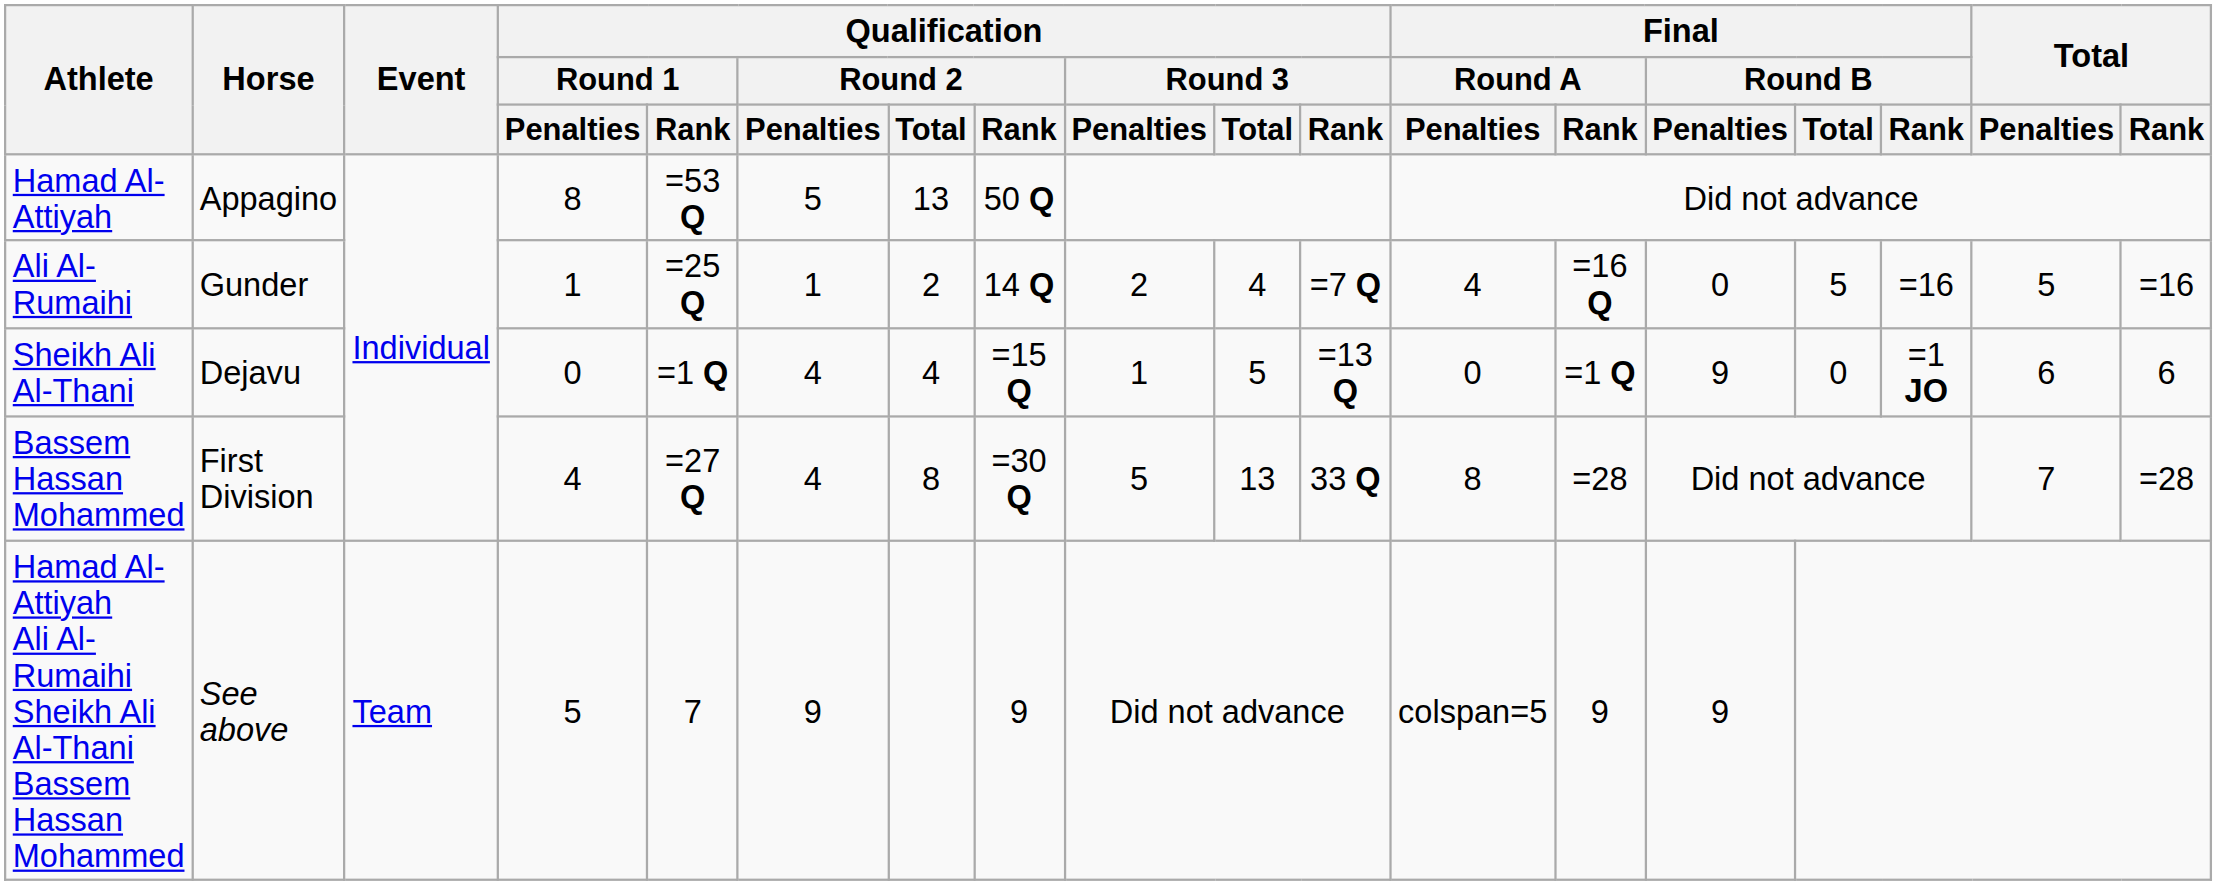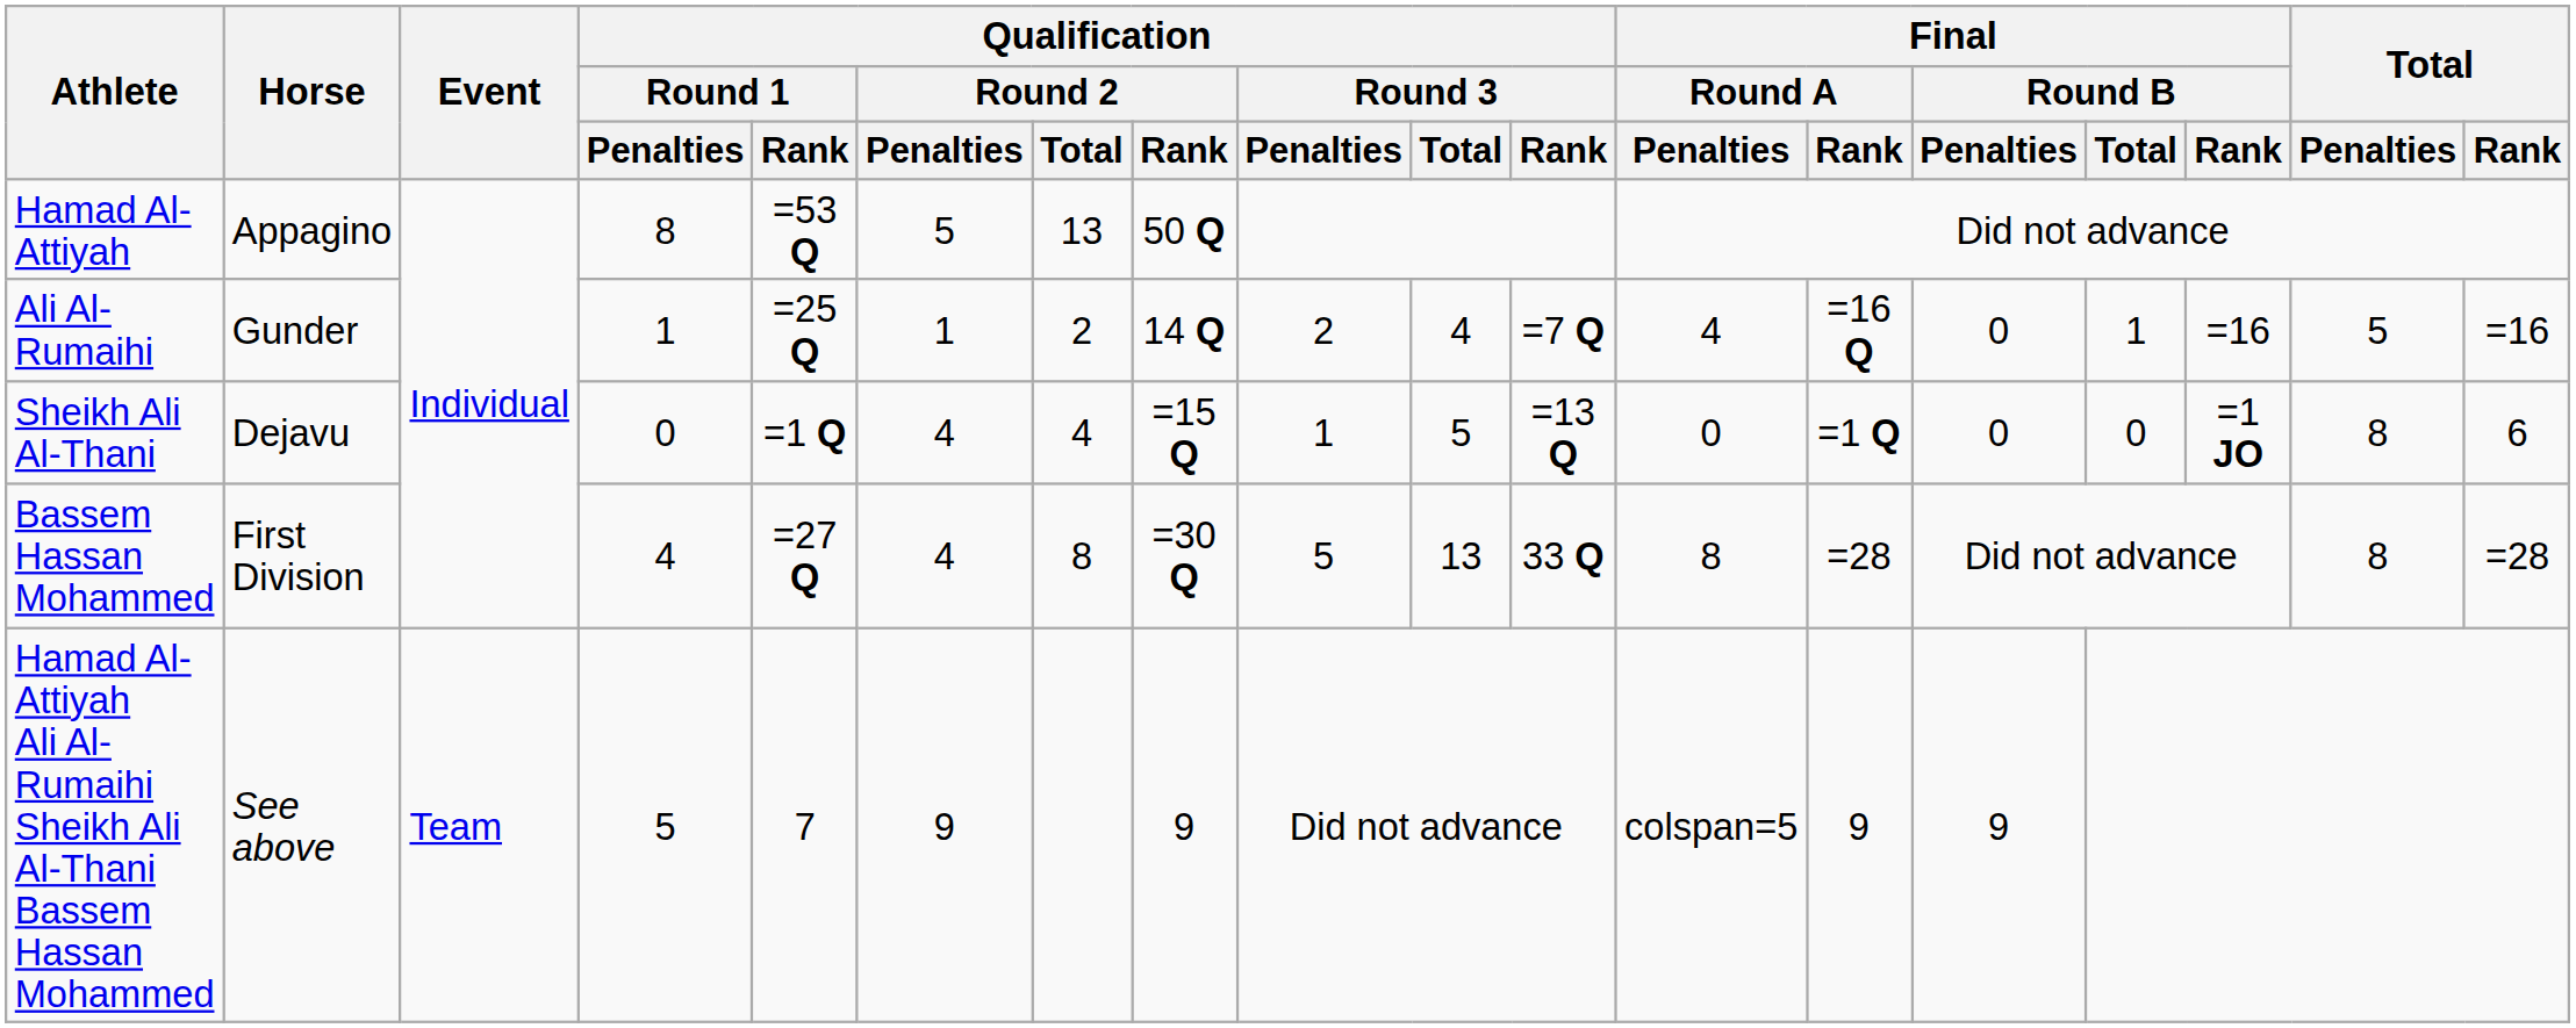Ali Al-Rumaihi | Final / Round B / Total: 5 -> 1
Sheikh Ali Al-Thani | Final / Round B / Penalties: 9 -> 0
Sheikh Ali Al-Thani | Total / Penalties: 6 -> 8
Bassem Hassan Mohammed | Total / Penalties: 7 -> 8
